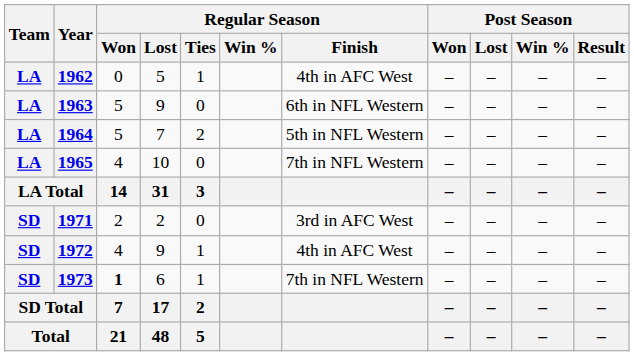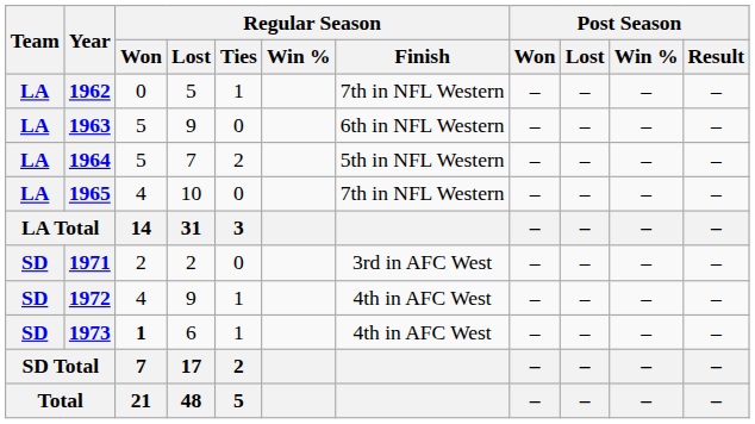1962 | Regular Season / Finish: 4th in AFC West -> 7th in NFL Western
1973 | Regular Season / Finish: 7th in NFL Western -> 4th in AFC West
